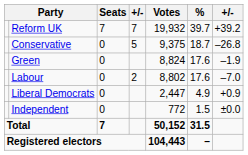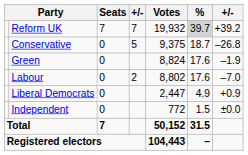Reform UK | %: no background -> lightgrey background
